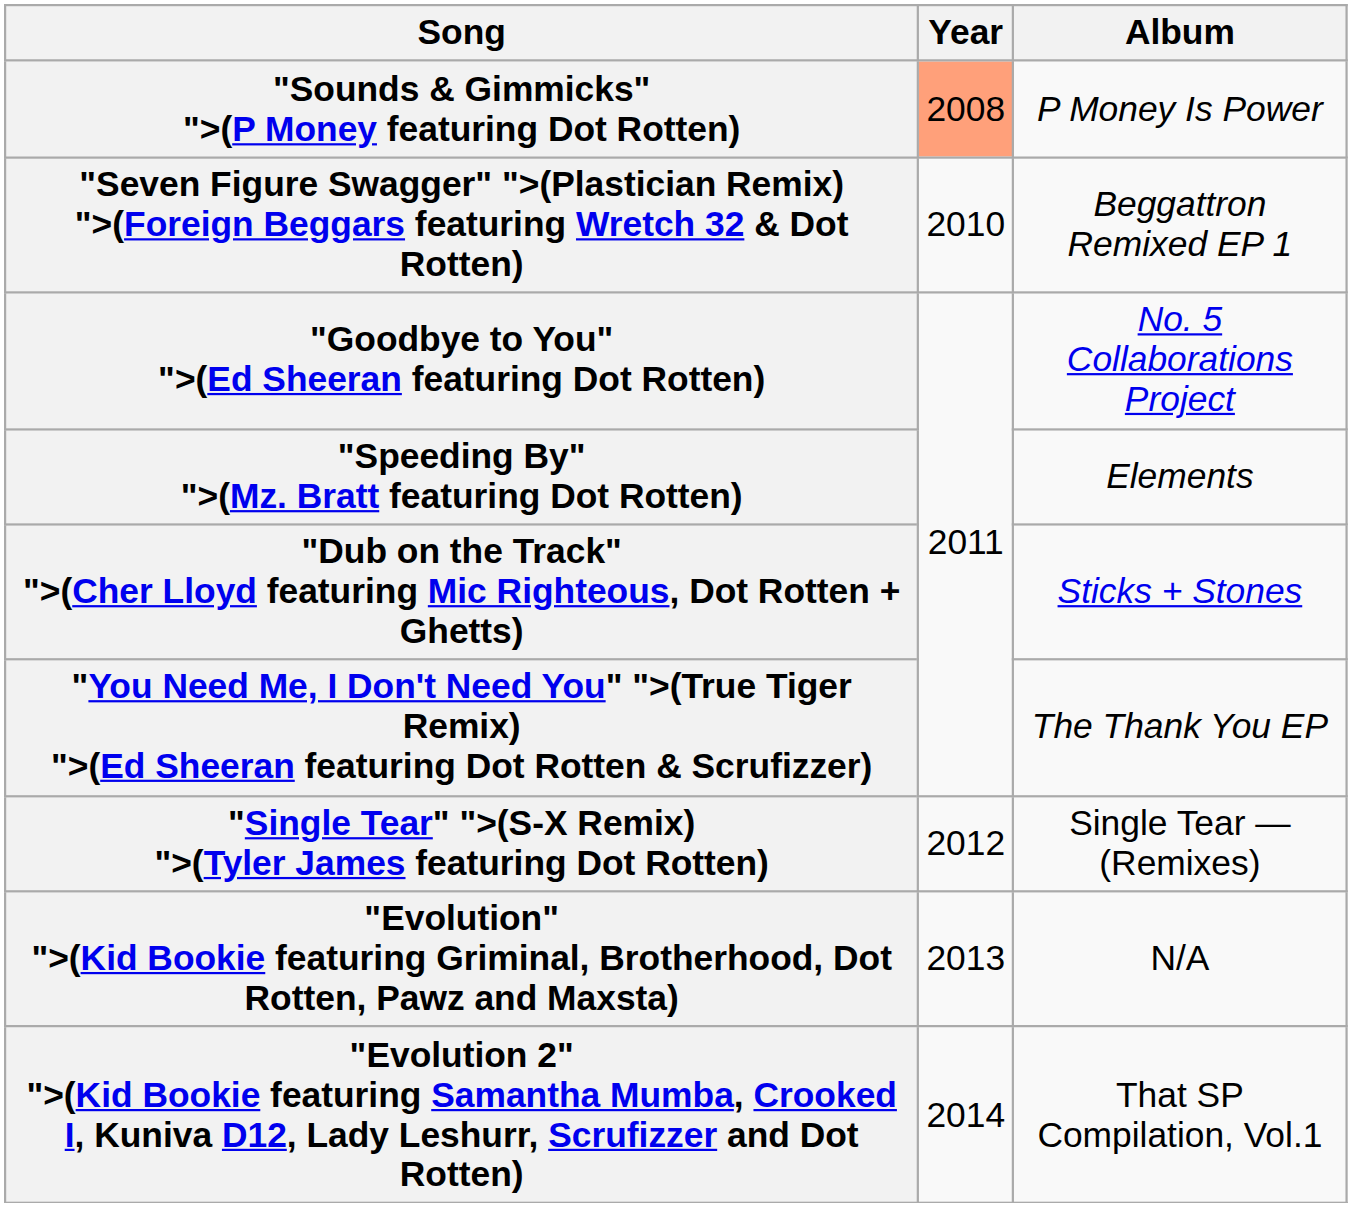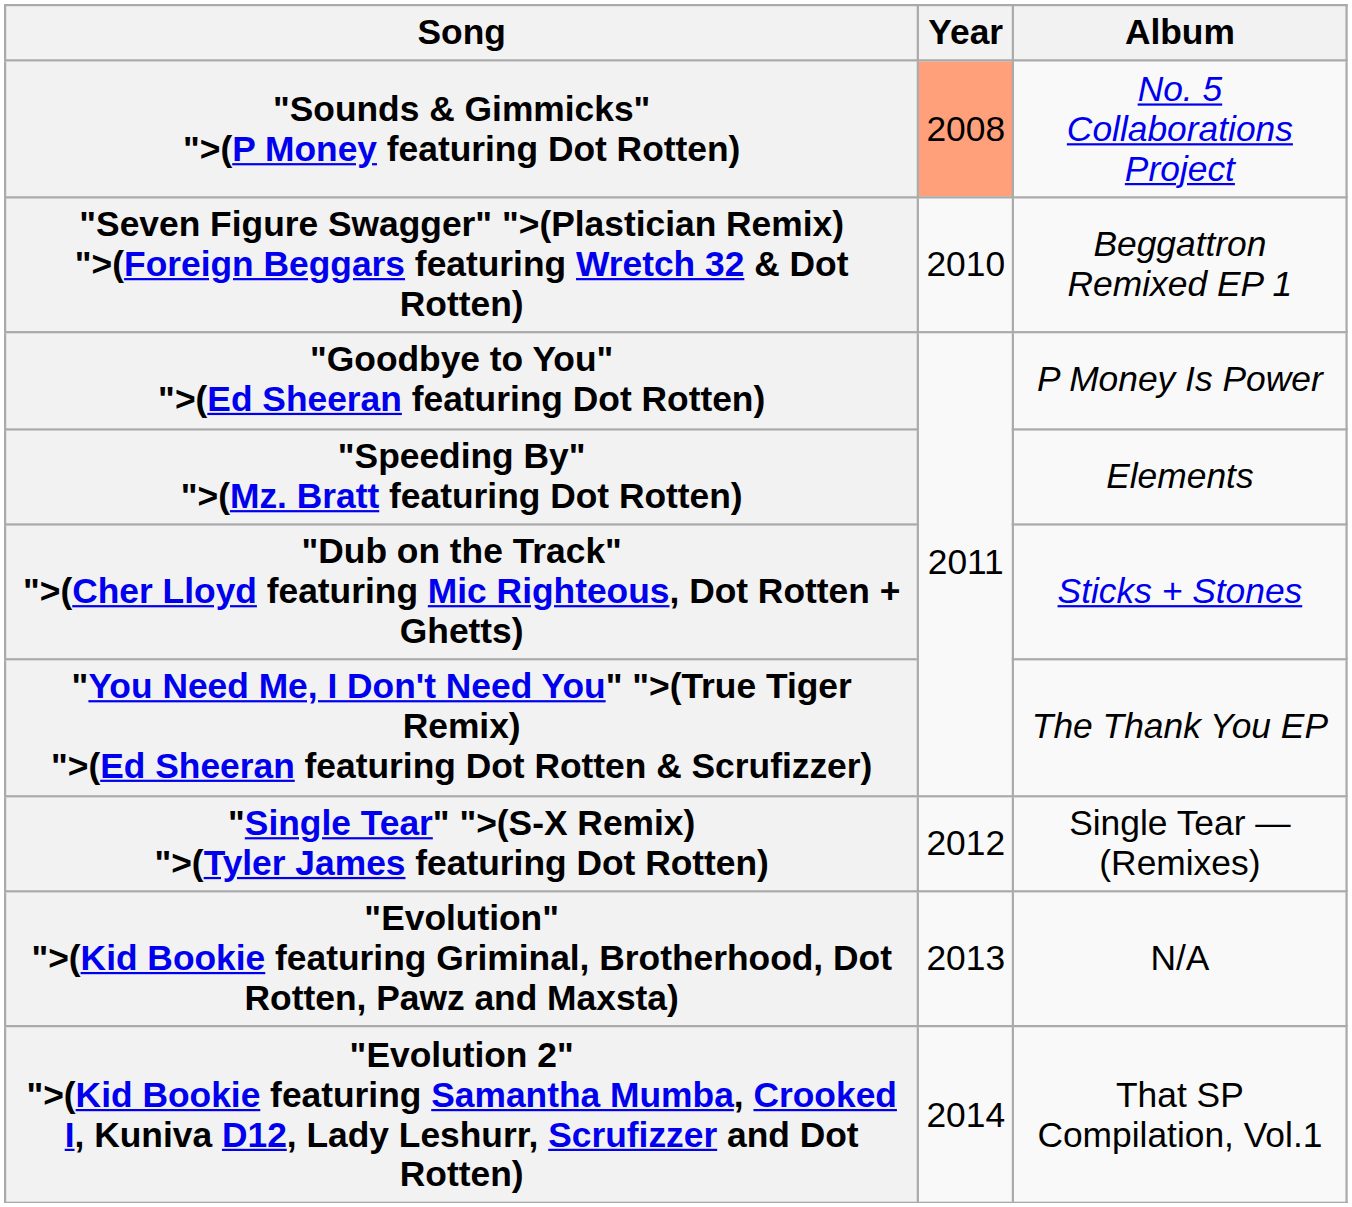"Sounds & Gimmicks" ">(P Money featuring Dot Rotten) | Album: P Money Is Power -> No. 5 Collaborations Project
"Goodbye to You" ">(Ed Sheeran featuring Dot Rotten) | Album: No. 5 Collaborations Project -> P Money Is Power
